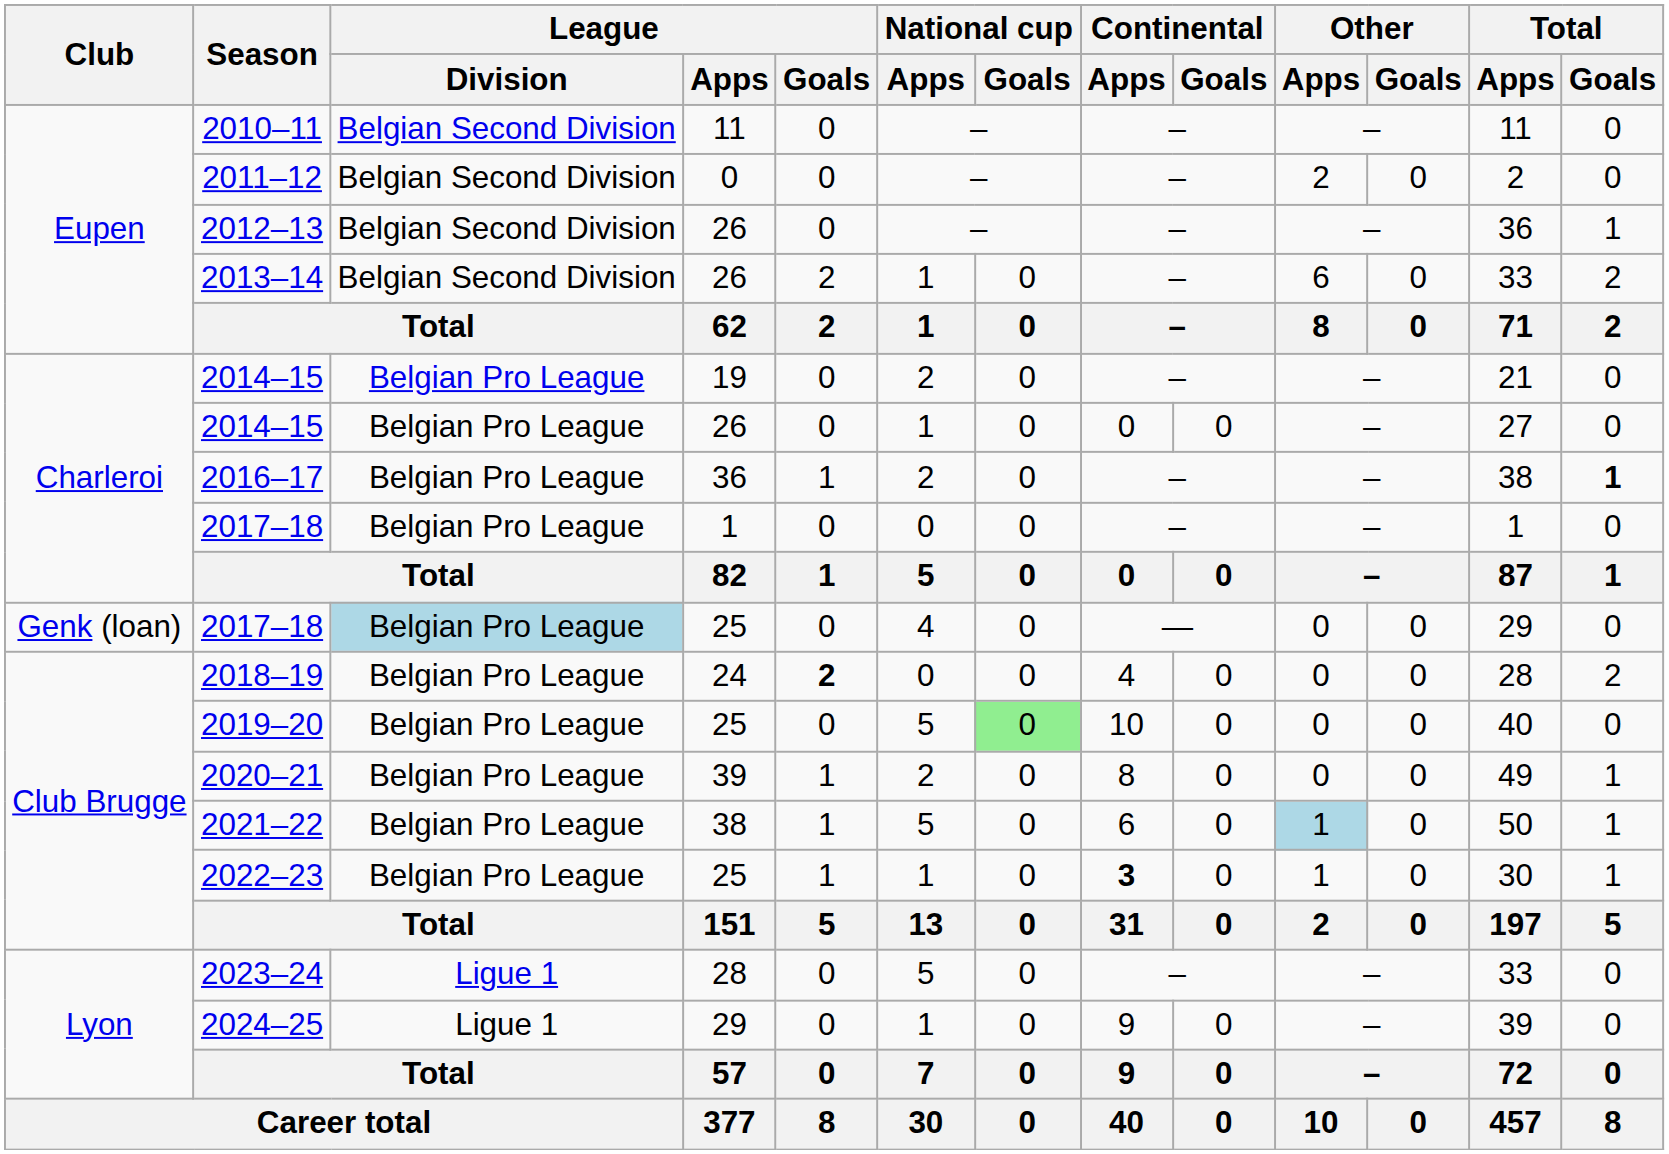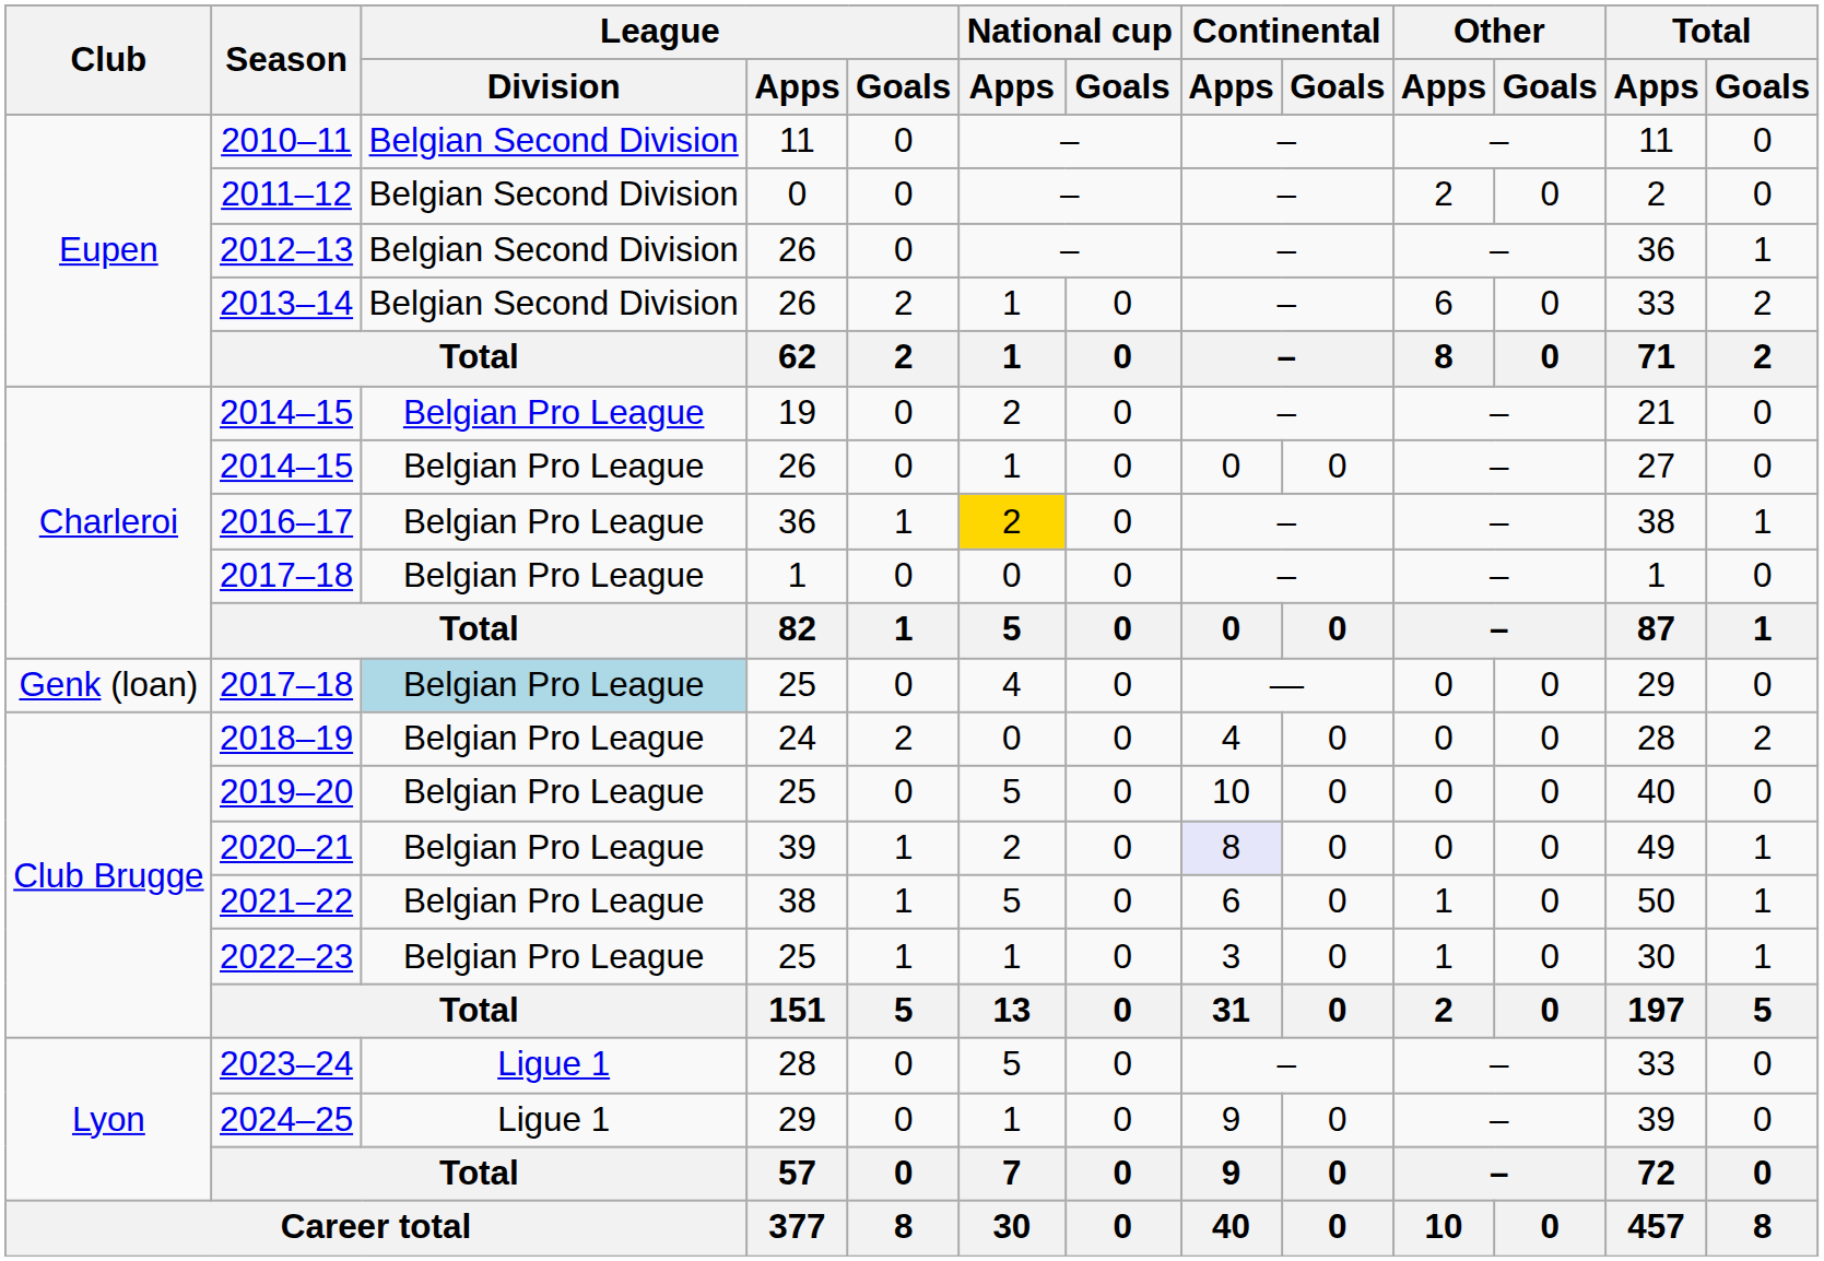2016–17 | National cup / Apps: no background -> gold background
2016–17 | Total / Goals: bold -> normal
2018–19 | League / Goals: bold -> normal
2019–20 | National cup / Goals: lightgreen background -> no background
2020–21 | Continental / Apps: no background -> lavender background
2021–22 | Other / Apps: lightblue background -> no background
2022–23 | Continental / Apps: bold -> normal
